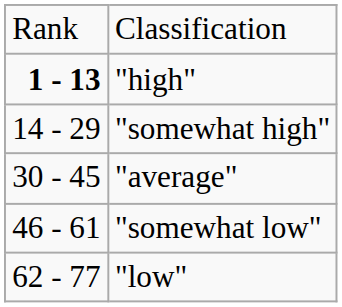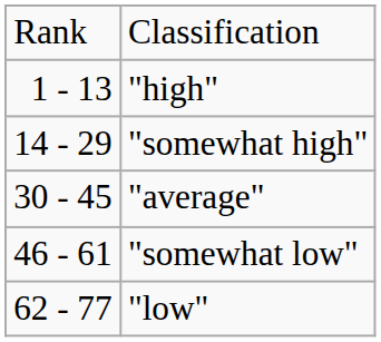"high" | column 1: bold -> normal
